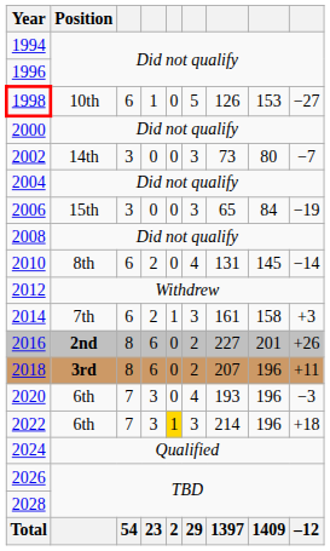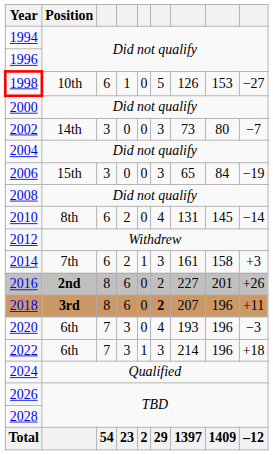2018 | column 6: normal -> bold
2022 | column 5: gold background -> no background
